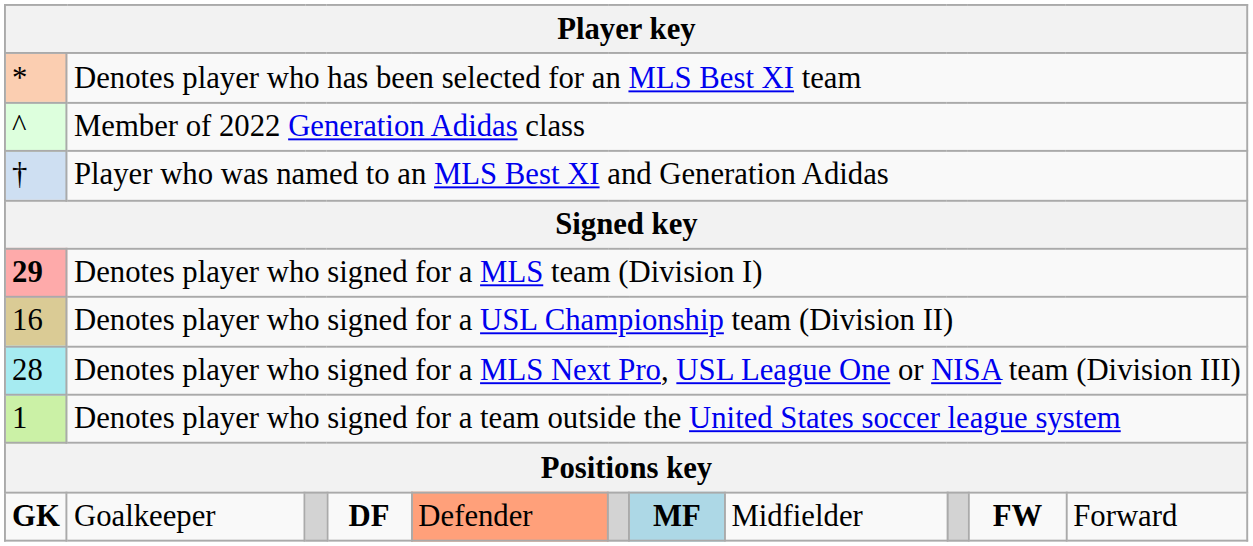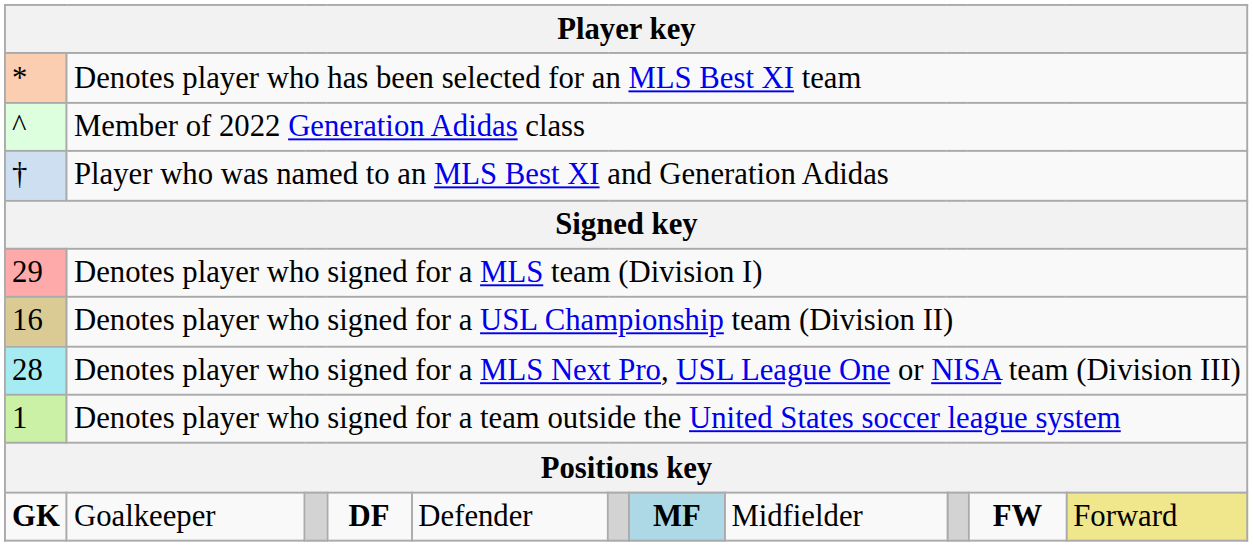Denotes player who signed for a MLS team (Division I) | column 1: bold -> normal
Goalkeeper | column 5: lightsalmon background -> no background
Goalkeeper | column 11: no background -> khaki background
